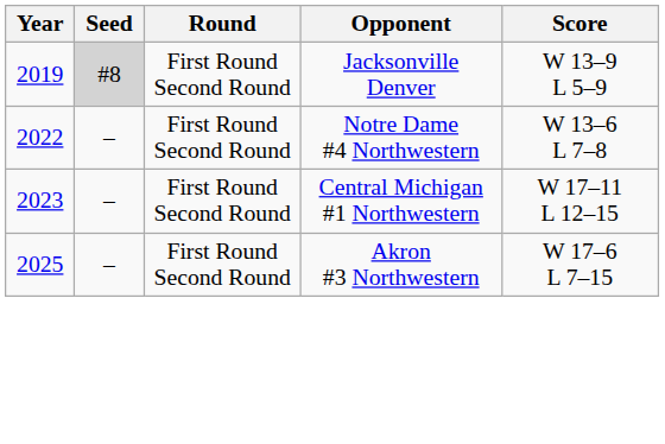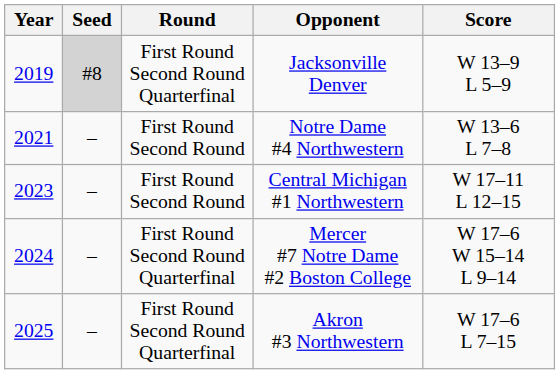Jacksonville Denver | Round: First Round Second Round -> First Round Second Round Quarterfinal
Notre Dame #4 Northwestern | Year: 2022 -> 2021
+ row: 2024 | – | First Round Second Round Quarterfinal | Mercer #7 Notre Dame #2 Boston College | W 17–6 W 15–14 L 9–14
Akron #3 Northwestern | Round: First Round Second Round -> First Round Second Round Quarterfinal
